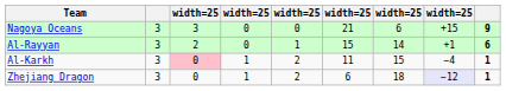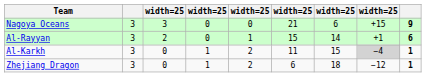Al-Karkh | column 3: pink background -> no background
Al-Karkh | column 8: no background -> lightgrey background
Zhejiang Dragon | column 8: lavender background -> no background
